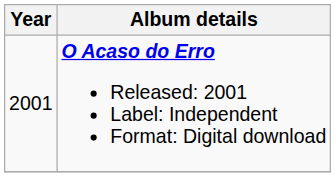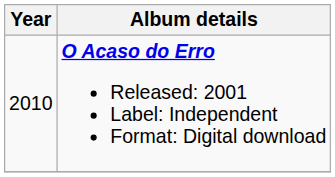row 2 | Year: 2001 -> 2010
